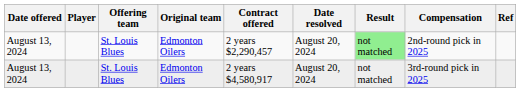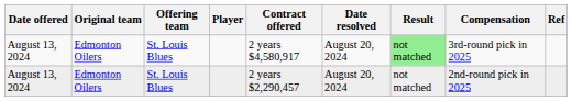columns swapped: Player <-> Original team
row 2 | Contract offered: 2 years $2,290,457 -> 2 years $4,580,917
row 2 | Compensation: 2nd-round pick in 2025 -> 3rd-round pick in 2025
row 3 | Contract offered: 2 years $4,580,917 -> 2 years $2,290,457
row 3 | Compensation: 3rd-round pick in 2025 -> 2nd-round pick in 2025
